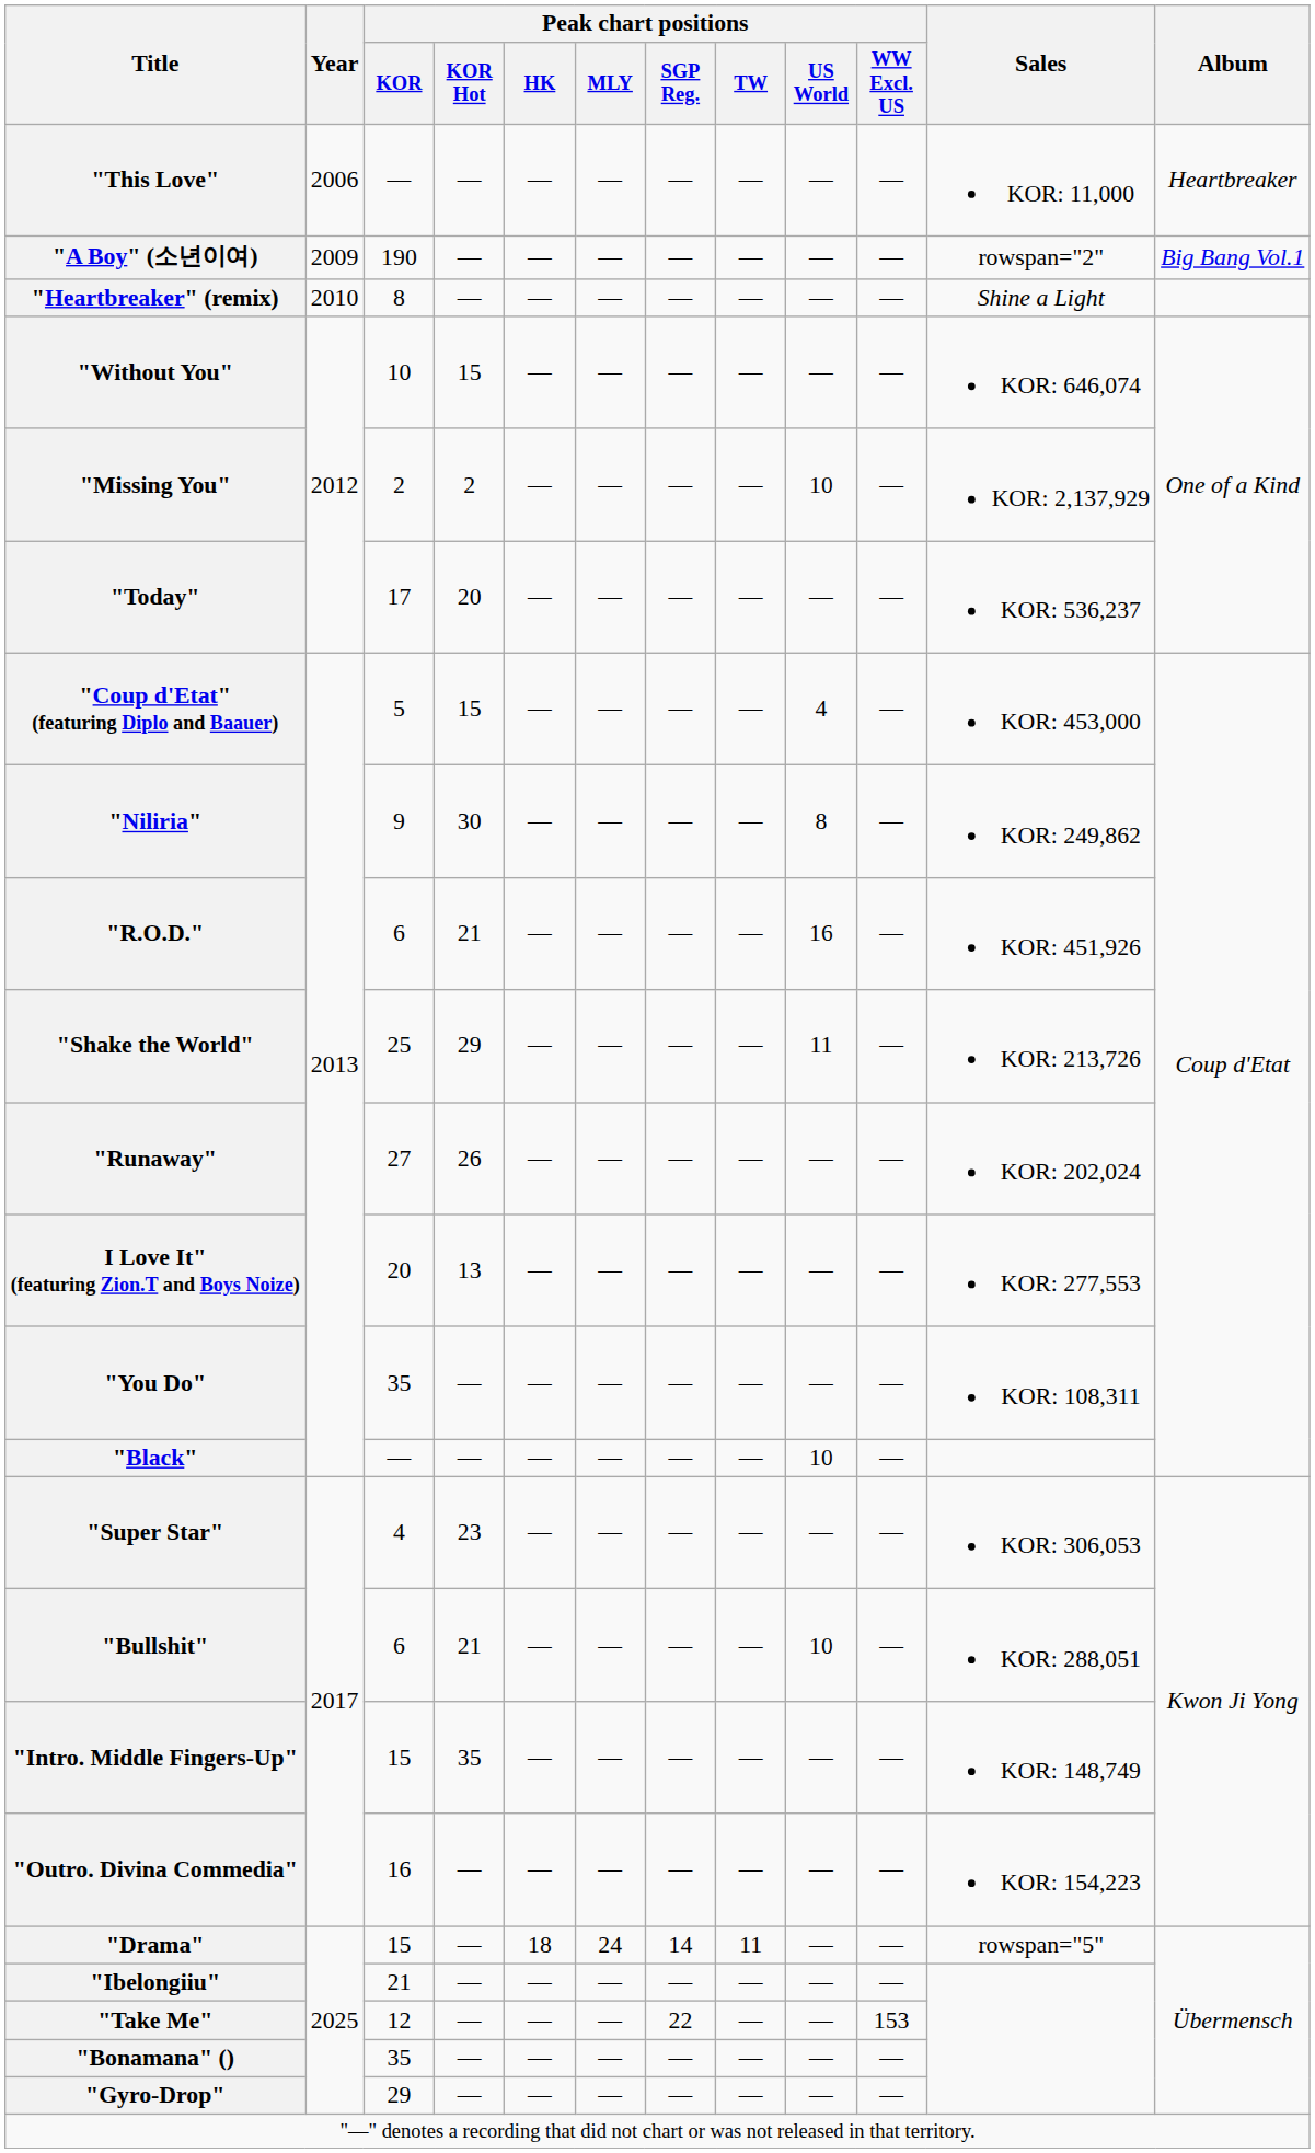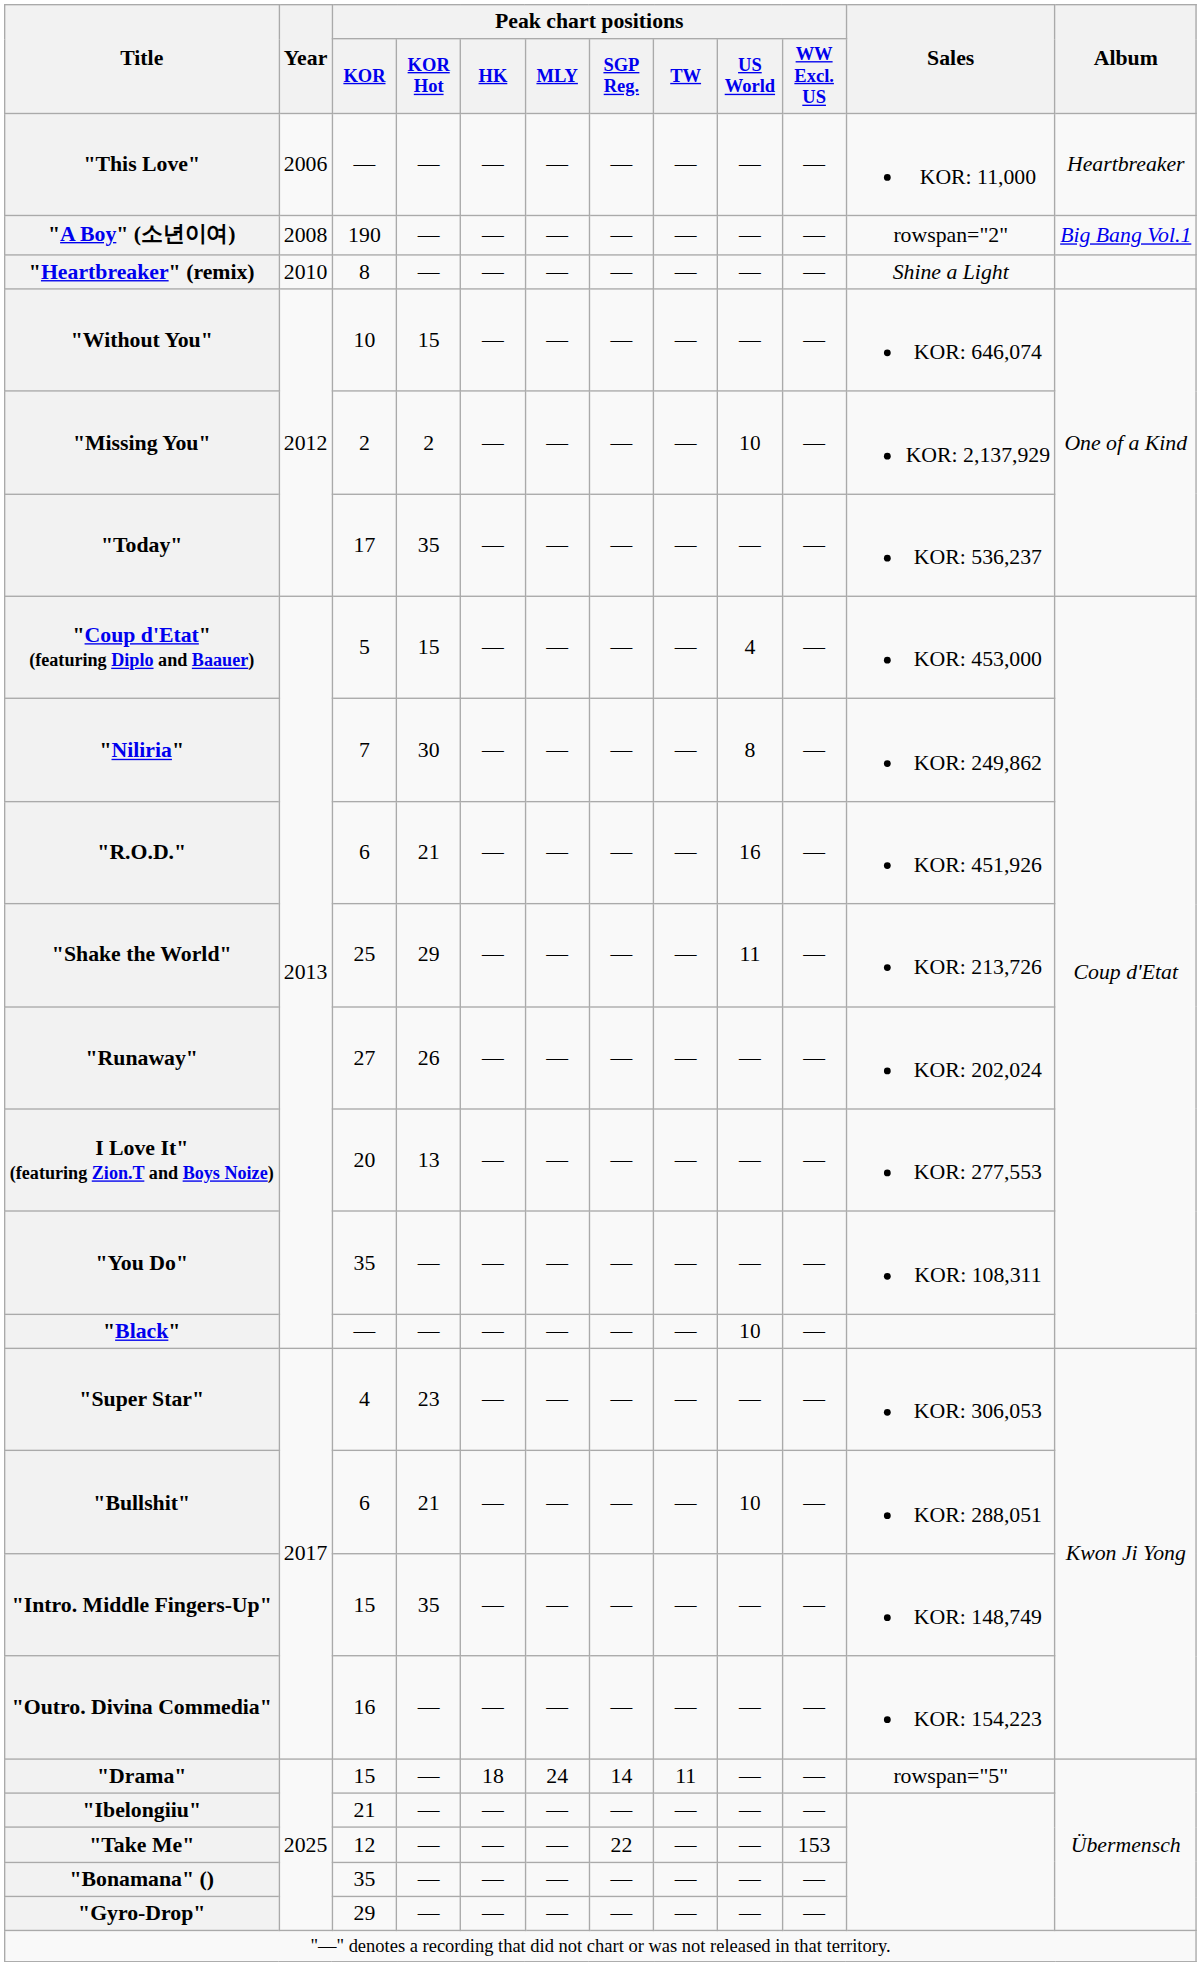"A Boy" (소년이여) | Year: 2009 -> 2008
"Today" | Peak chart positions / KOR Hot: 20 -> 35
"Niliria" | Peak chart positions / KOR: 9 -> 7
